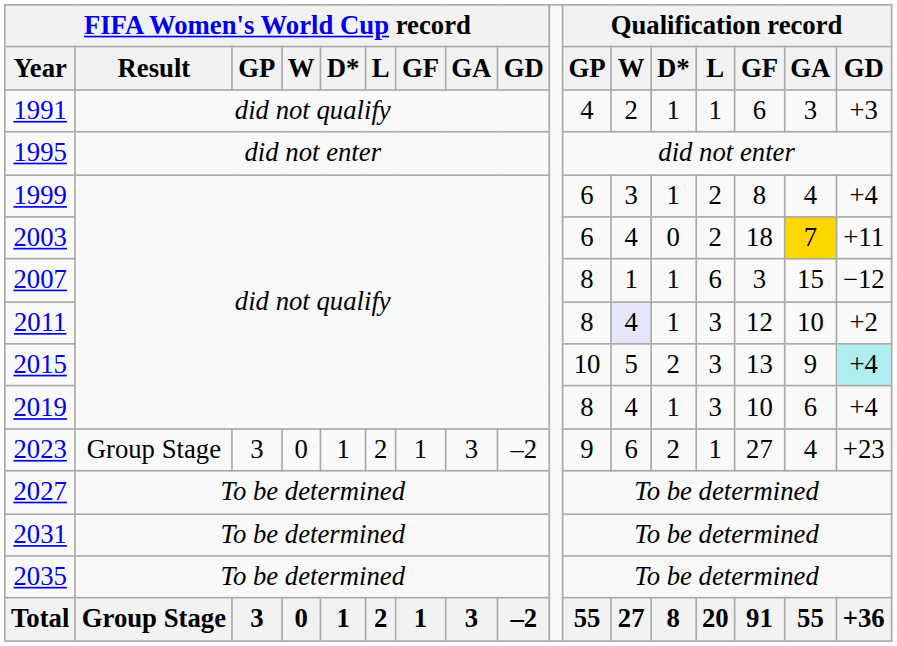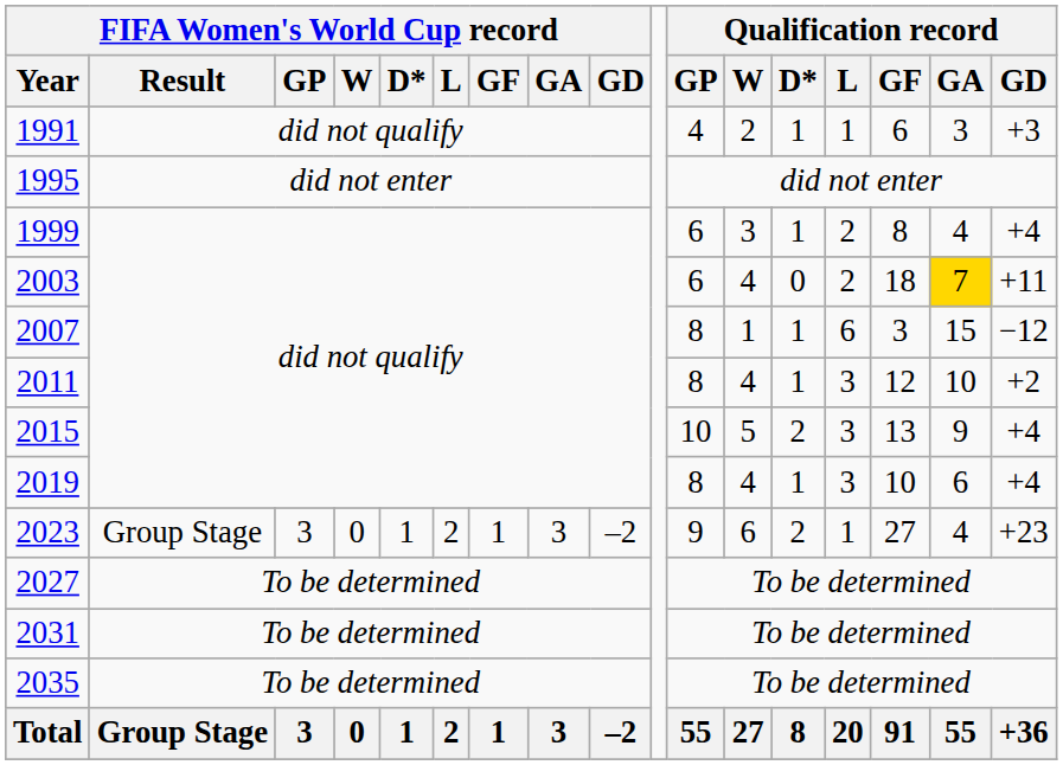2011 | Qualification record / W: lavender background -> no background
2015 | Qualification record / GD: paleturquoise background -> no background
